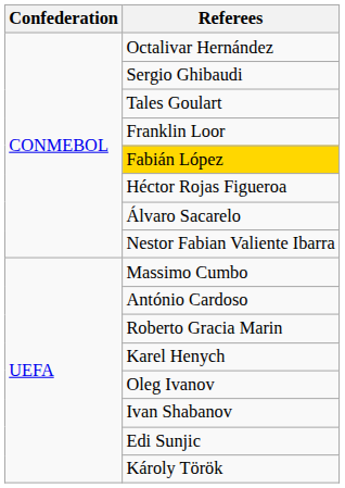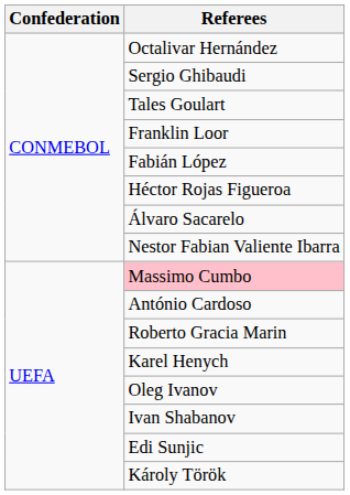Fabián López | Referees: gold background -> no background
Massimo Cumbo | Referees: no background -> pink background
